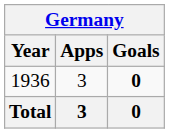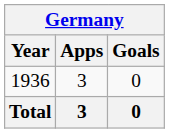1936 | Goals: bold -> normal
